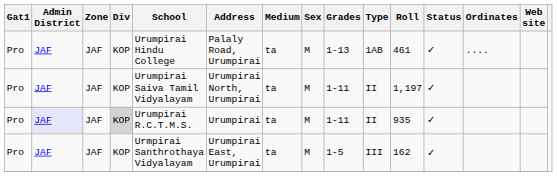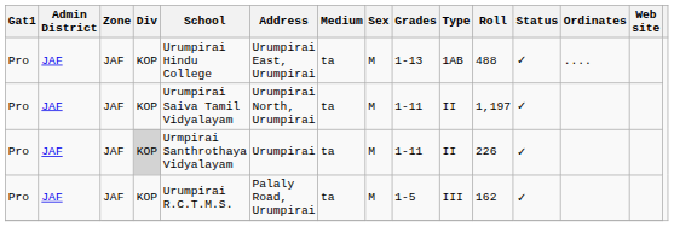row 2 | Address: Palaly Road, Urumpirai -> Urumpirai East, Urumpirai
row 2 | Roll: 461 -> 488
row 4 | Admin District: lavender background -> no background
row 4 | School: Urumpirai R.C.T.M.S. -> Urmpirai Santhrothaya Vidyalayam
row 4 | Roll: 935 -> 226
row 5 | School: Urmpirai Santhrothaya Vidyalayam -> Urumpirai R.C.T.M.S.
row 5 | Address: Urumpirai East, Urumpirai -> Palaly Road, Urumpirai
